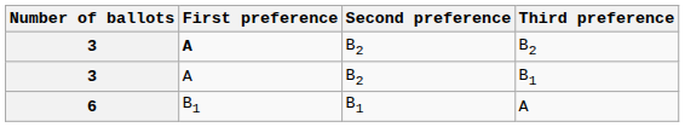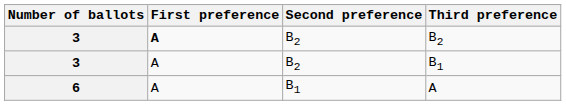row 4 | First preference: B1 -> A
